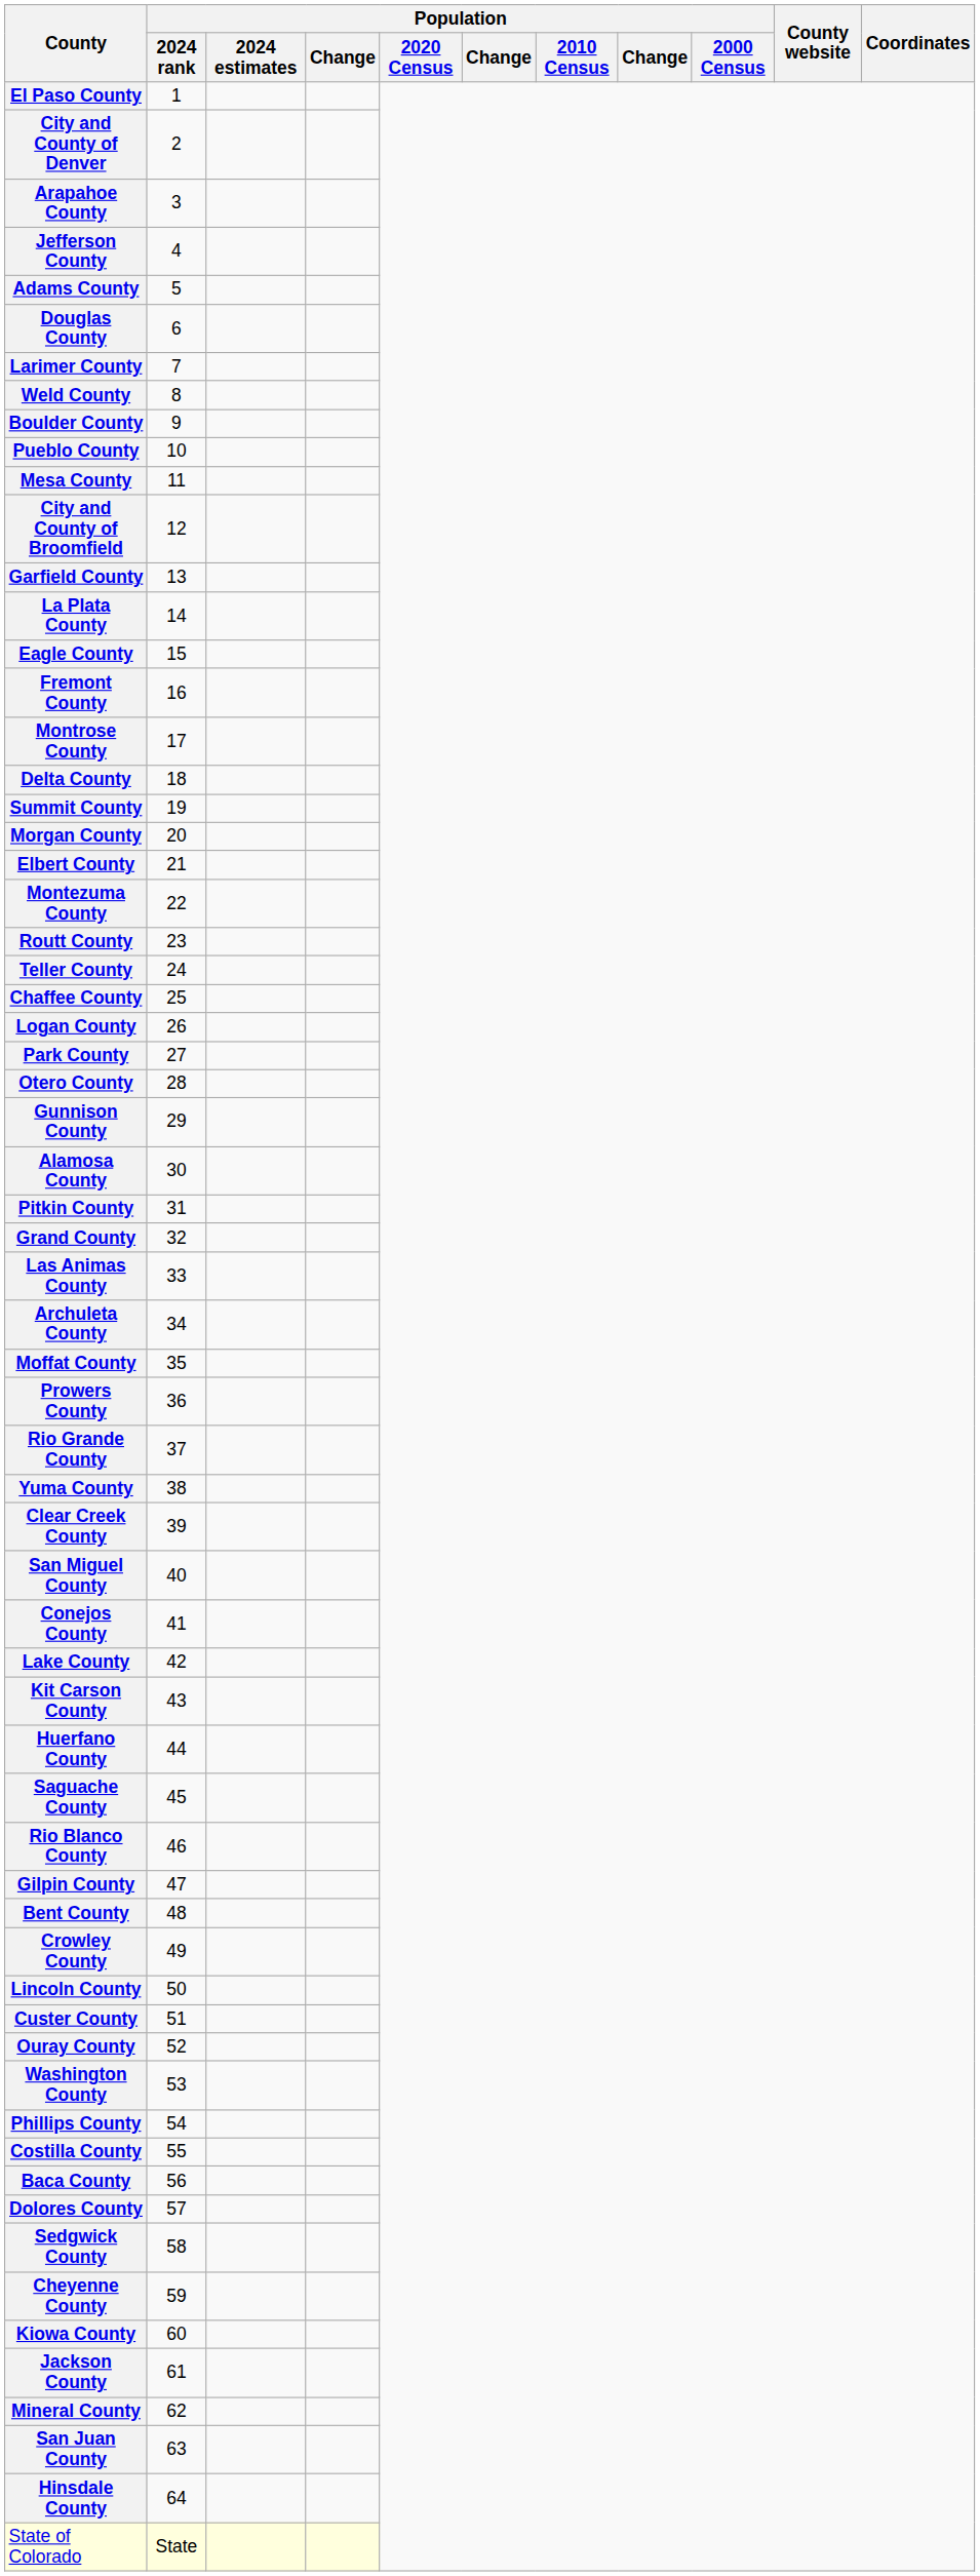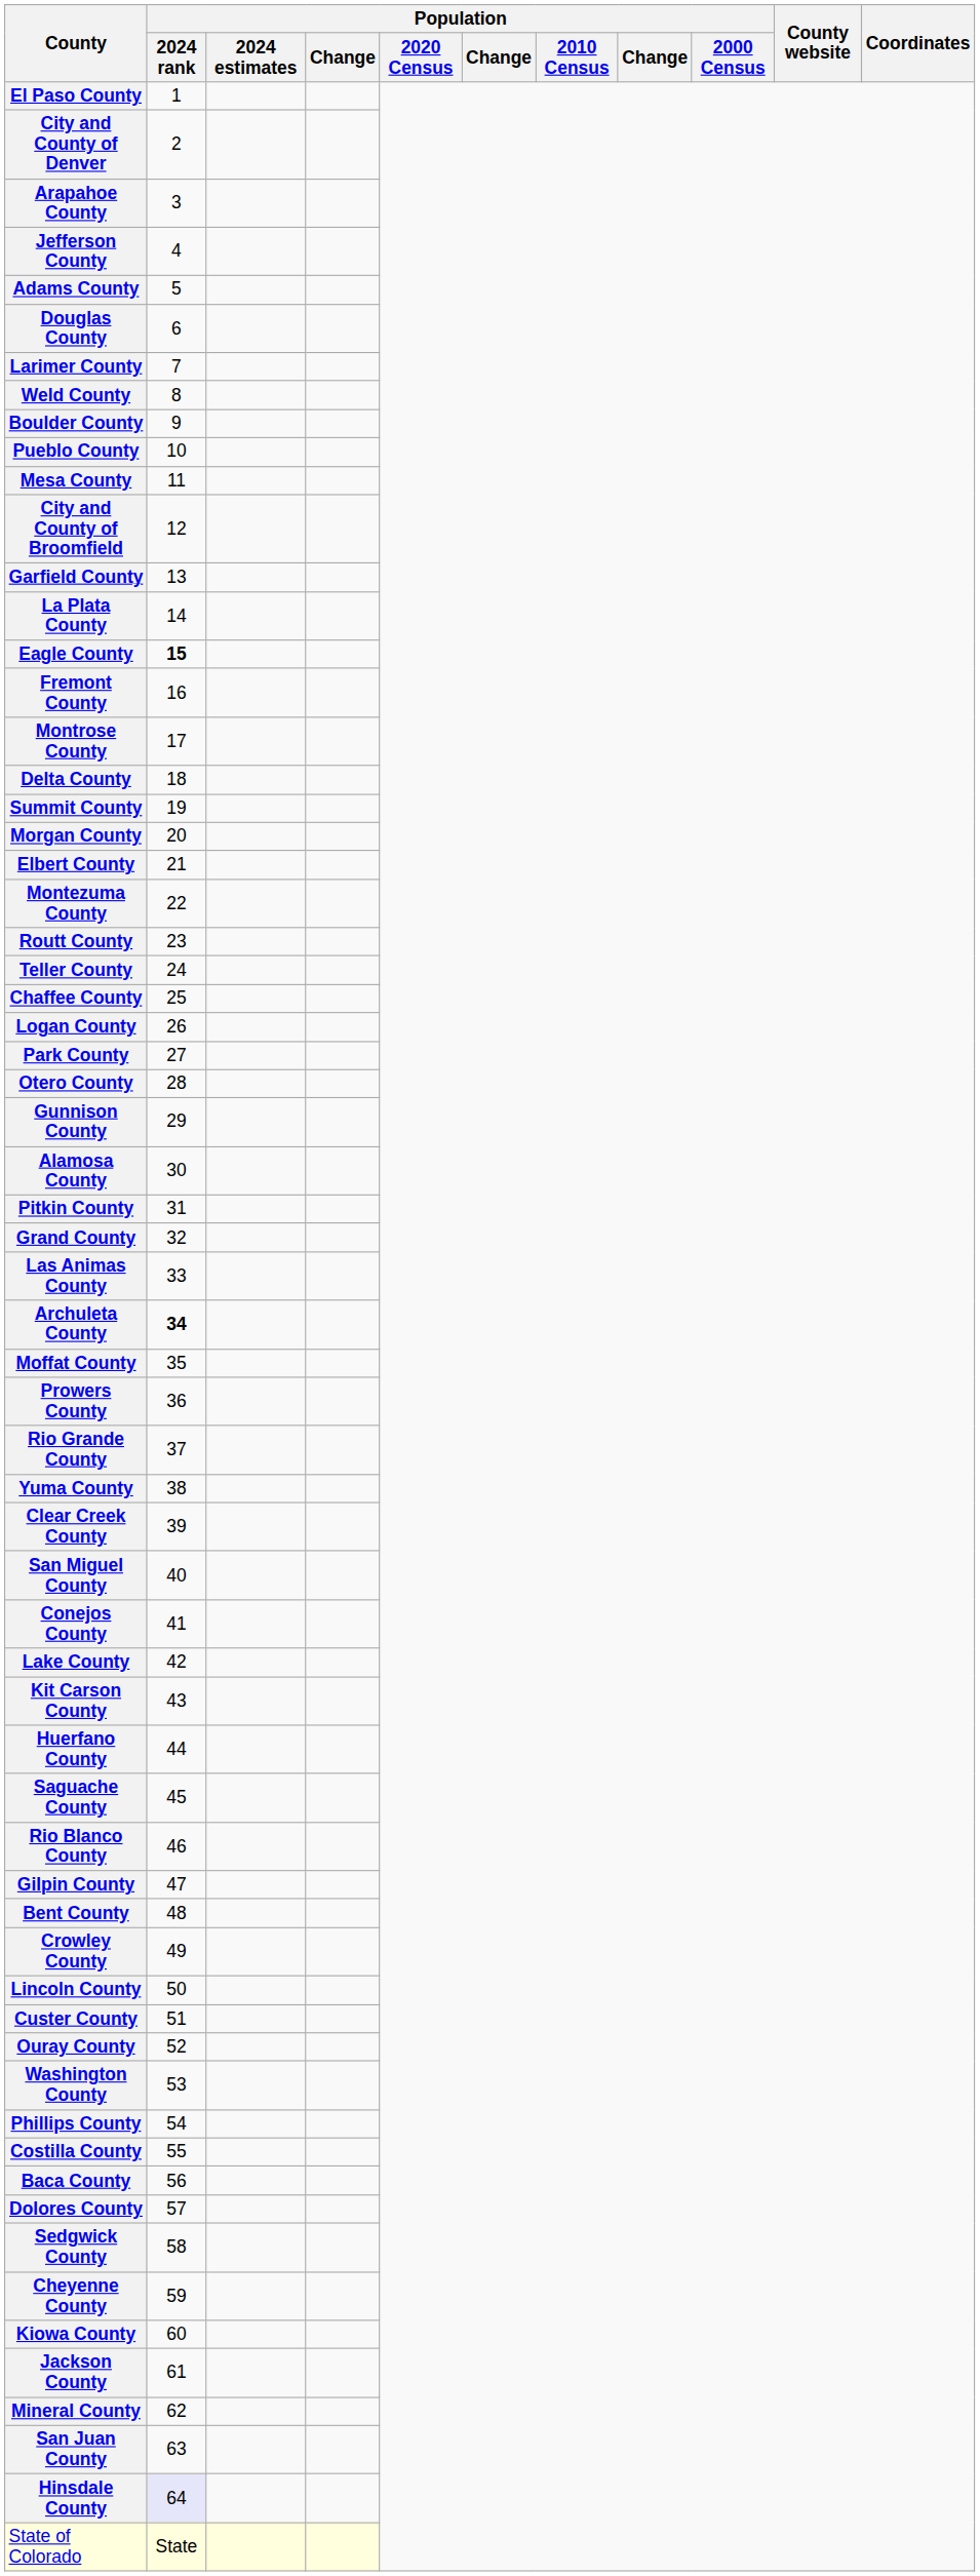Eagle County | Population / 2024 rank: normal -> bold
Archuleta County | Population / 2024 rank: normal -> bold
Hinsdale County | Population / 2024 rank: no background -> lavender background
